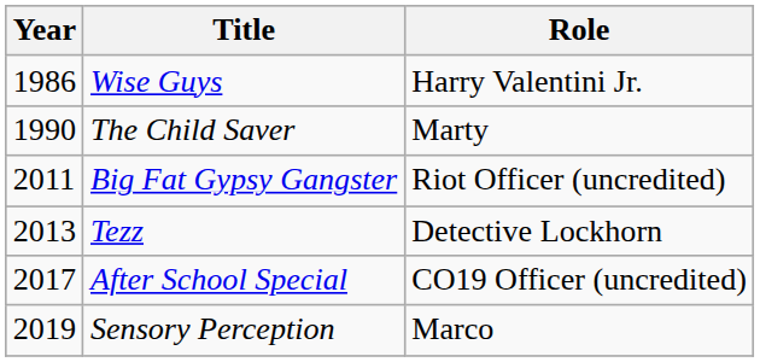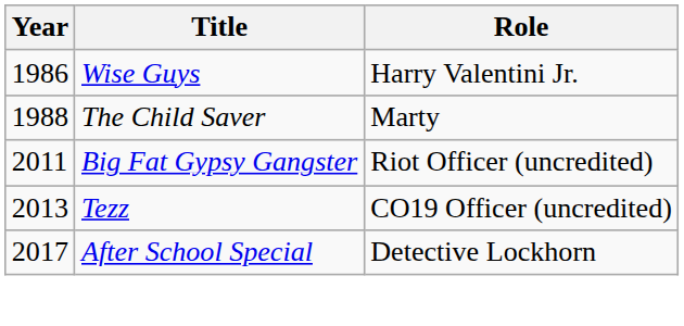The Child Saver | Year: 1990 -> 1988
Tezz | Role: Detective Lockhorn -> CO19 Officer (uncredited)
After School Special | Role: CO19 Officer (uncredited) -> Detective Lockhorn
- row: 2019 | Sensory Perception | Marco
